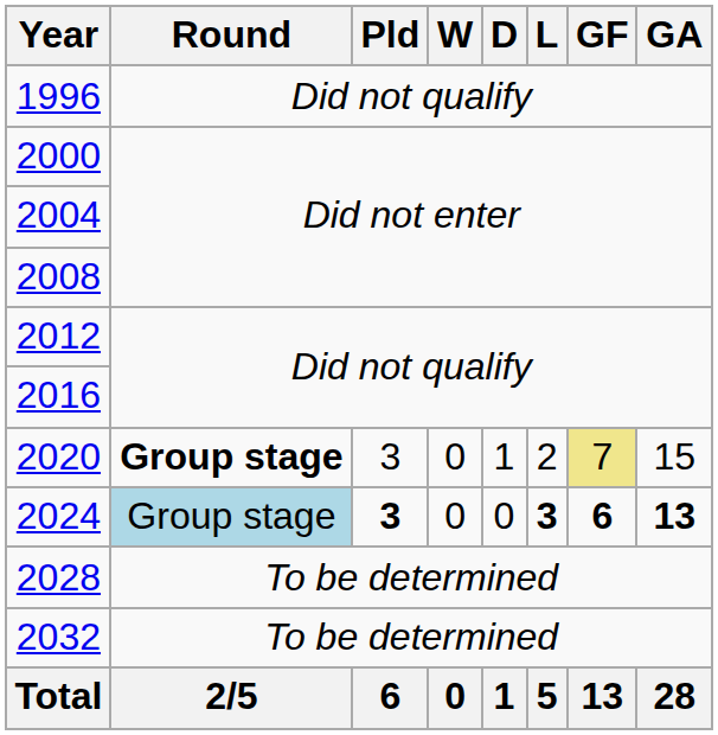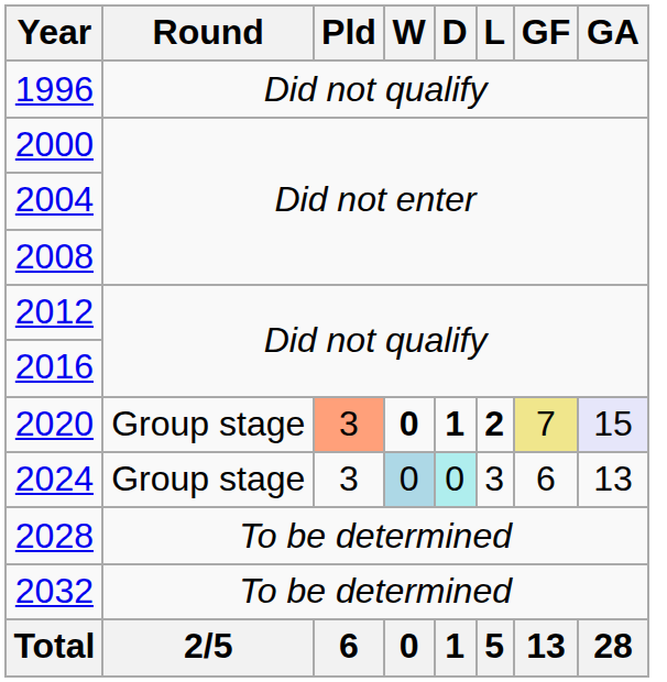2020 | Round: bold -> normal
2020 | Pld: no background -> lightsalmon background
2020 | W: normal -> bold
2020 | D: normal -> bold
2020 | L: normal -> bold
2020 | GA: no background -> lavender background
2024 | Round: lightblue background -> no background
2024 | Pld: bold -> normal
2024 | W: no background -> lightblue background
2024 | D: no background -> paleturquoise background
2024 | L: bold -> normal
2024 | GF: bold -> normal
2024 | GA: bold -> normal
